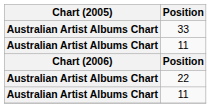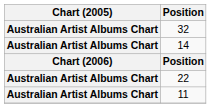row 2 | Position: 33 -> 32
row 3 | Position: 11 -> 14
